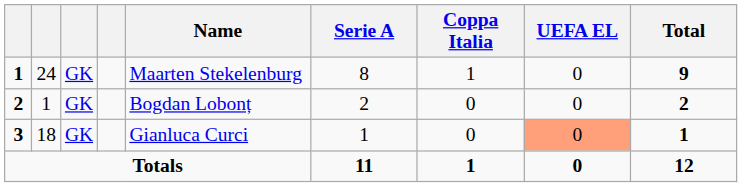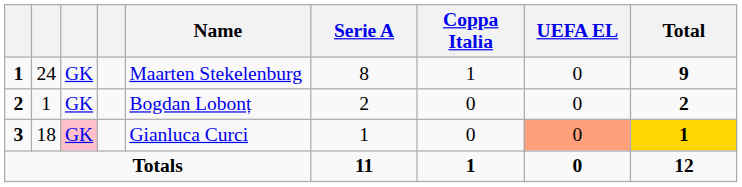3 | column 3: no background -> pink background
3 | Total: no background -> gold background
